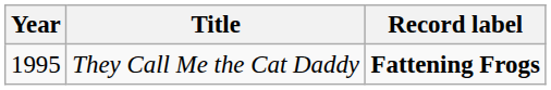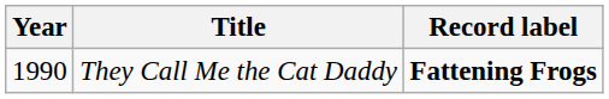They Call Me the Cat Daddy | Year: 1995 -> 1990
